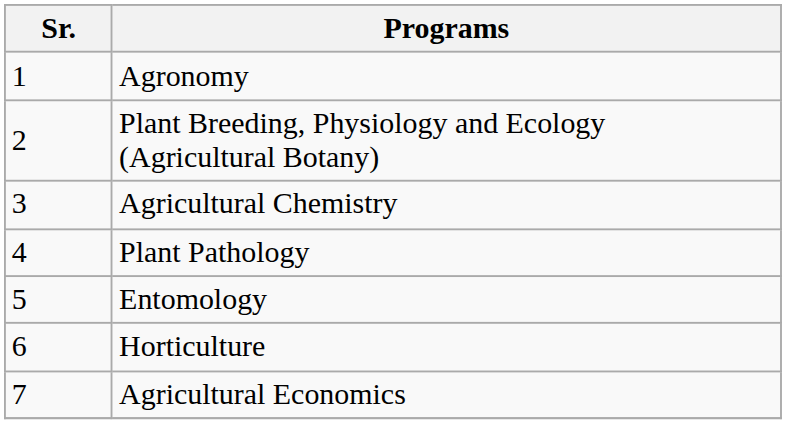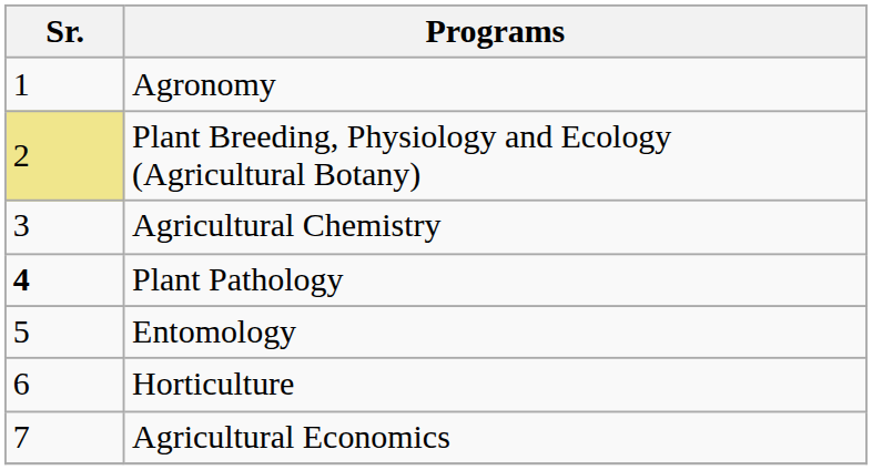Plant Breeding, Physiology and Ecology (Agricultural Botany) | Sr.: no background -> khaki background
Plant Pathology | Sr.: normal -> bold
